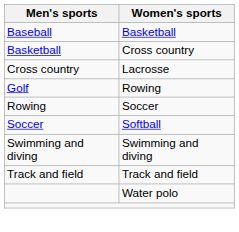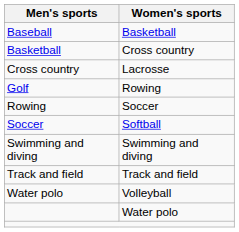+ row: Water polo | Volleyball
